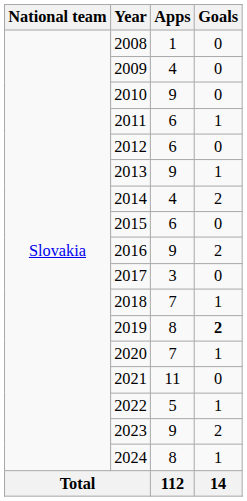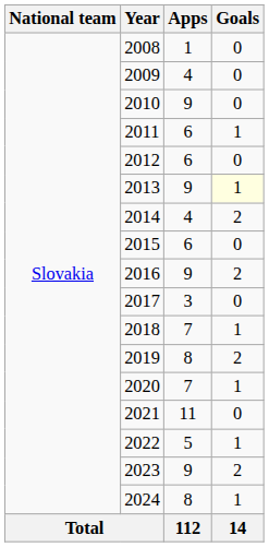2013 | Goals: no background -> lightyellow background
2019 | Goals: bold -> normal
